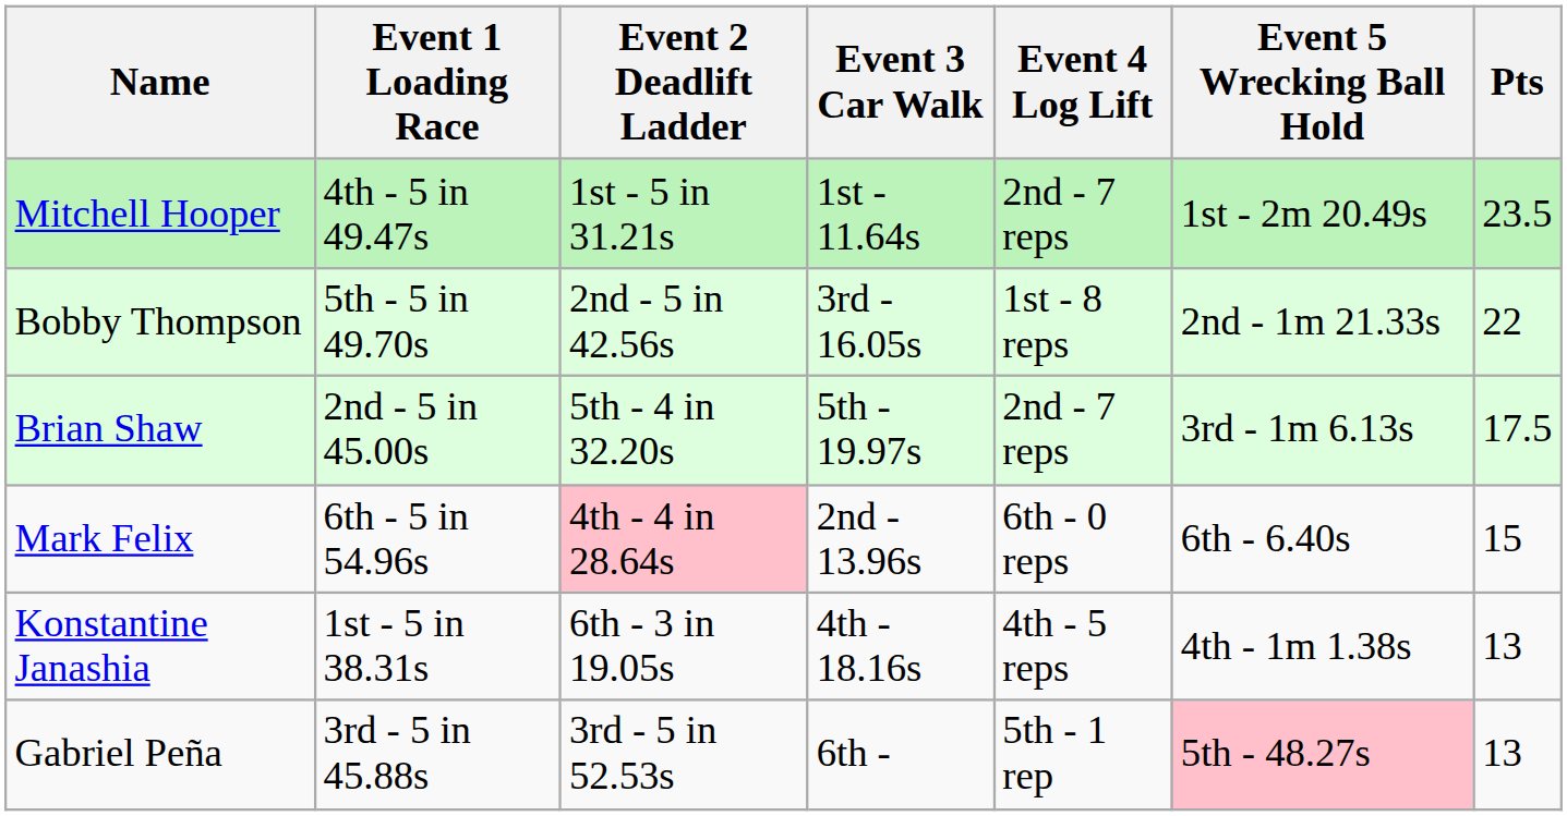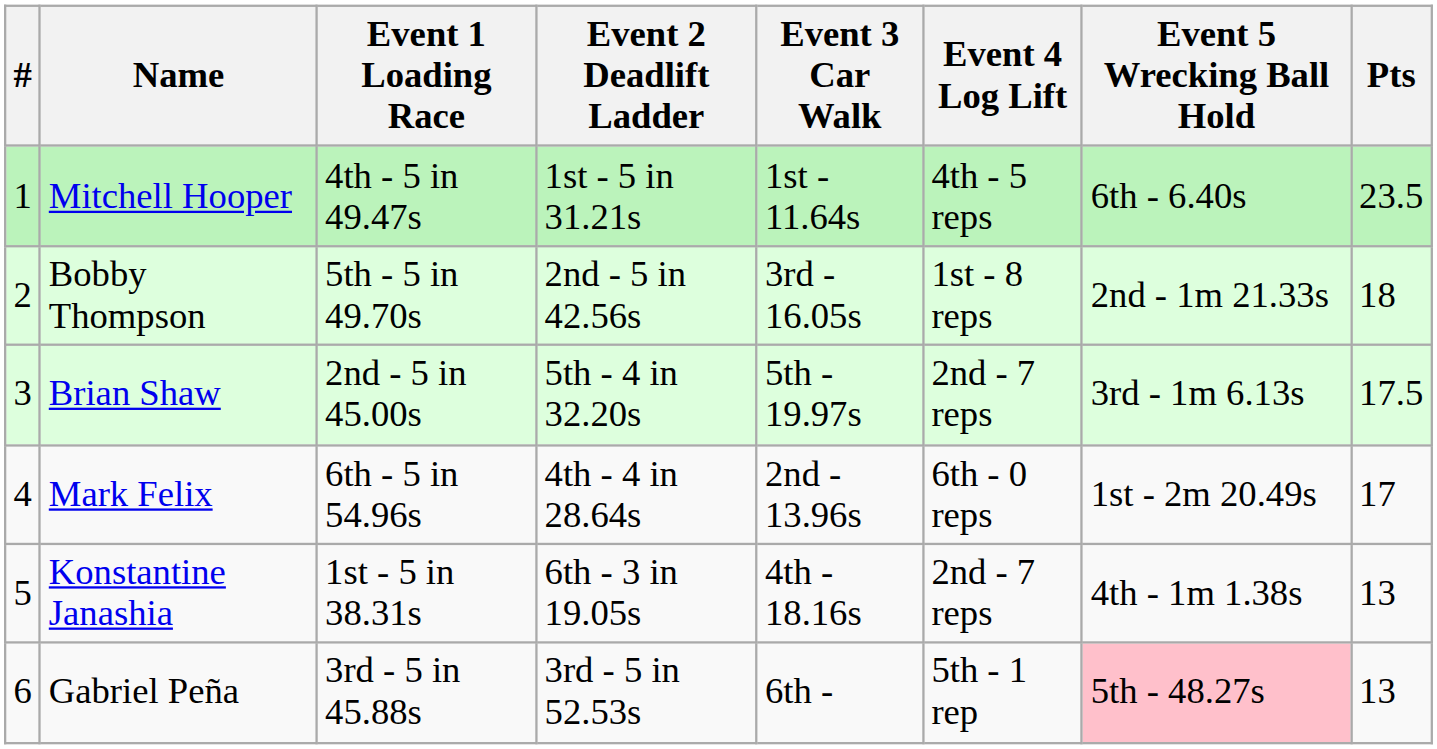+ column: # | 1 | 2 | 3 | 4 | 5 | 6
Mitchell Hooper | Event 4 Log Lift: 2nd - 7 reps -> 4th - 5 reps
Mitchell Hooper | Event 5 Wrecking Ball Hold: 1st - 2m 20.49s -> 6th - 6.40s
Bobby Thompson | Pts: 22 -> 18
Mark Felix | Event 2 Deadlift Ladder: pink background -> no background
Mark Felix | Event 5 Wrecking Ball Hold: 6th - 6.40s -> 1st - 2m 20.49s
Mark Felix | Pts: 15 -> 17
Konstantine Janashia | Event 4 Log Lift: 4th - 5 reps -> 2nd - 7 reps
